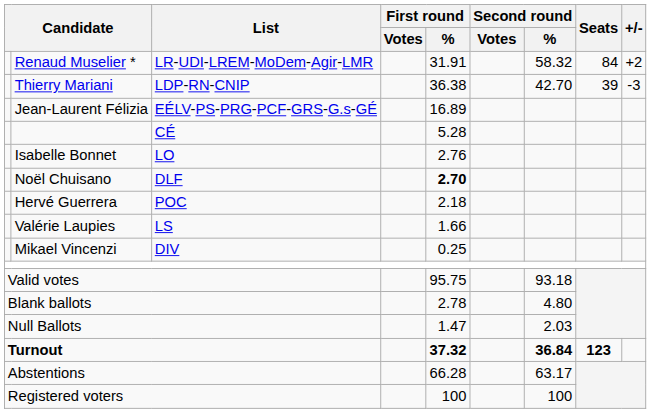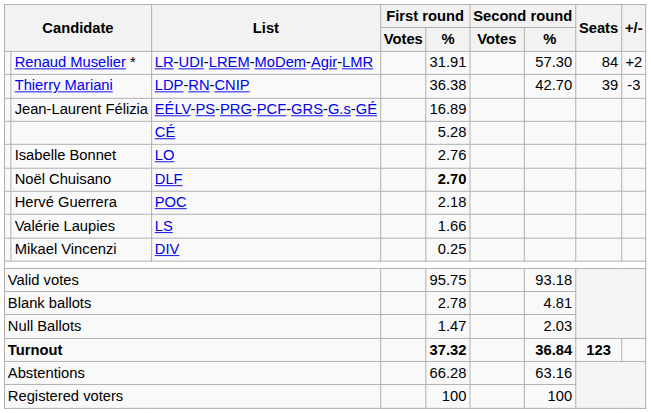LR-UDI-LREM-MoDem-Agir-LMR | Second round / %: 58.32 -> 57.30
Blank ballots | Second round / %: 4.80 -> 4.81
Abstentions | Second round / %: 63.17 -> 63.16
